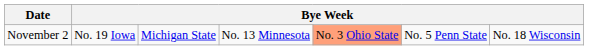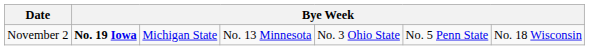November 2 | column 2: normal -> bold
November 2 | column 5: lightsalmon background -> no background
